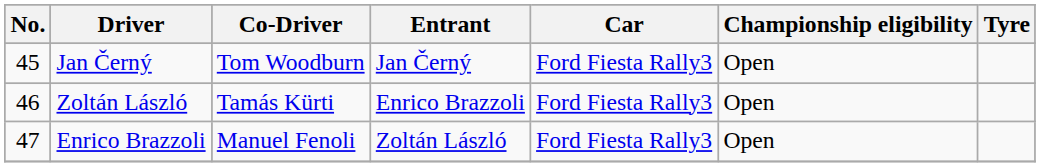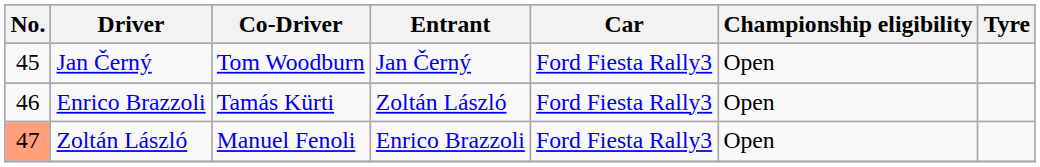row 3 | Driver: Zoltán László -> Enrico Brazzoli
row 3 | Entrant: Enrico Brazzoli -> Zoltán László
row 4 | No.: no background -> lightsalmon background
row 4 | Driver: Enrico Brazzoli -> Zoltán László
row 4 | Entrant: Zoltán László -> Enrico Brazzoli
